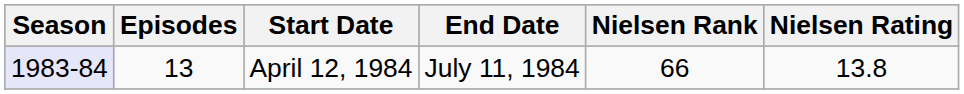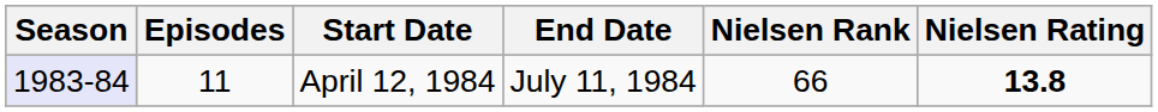April 12, 1984 | Episodes: 13 -> 11
April 12, 1984 | Nielsen Rating: normal -> bold
